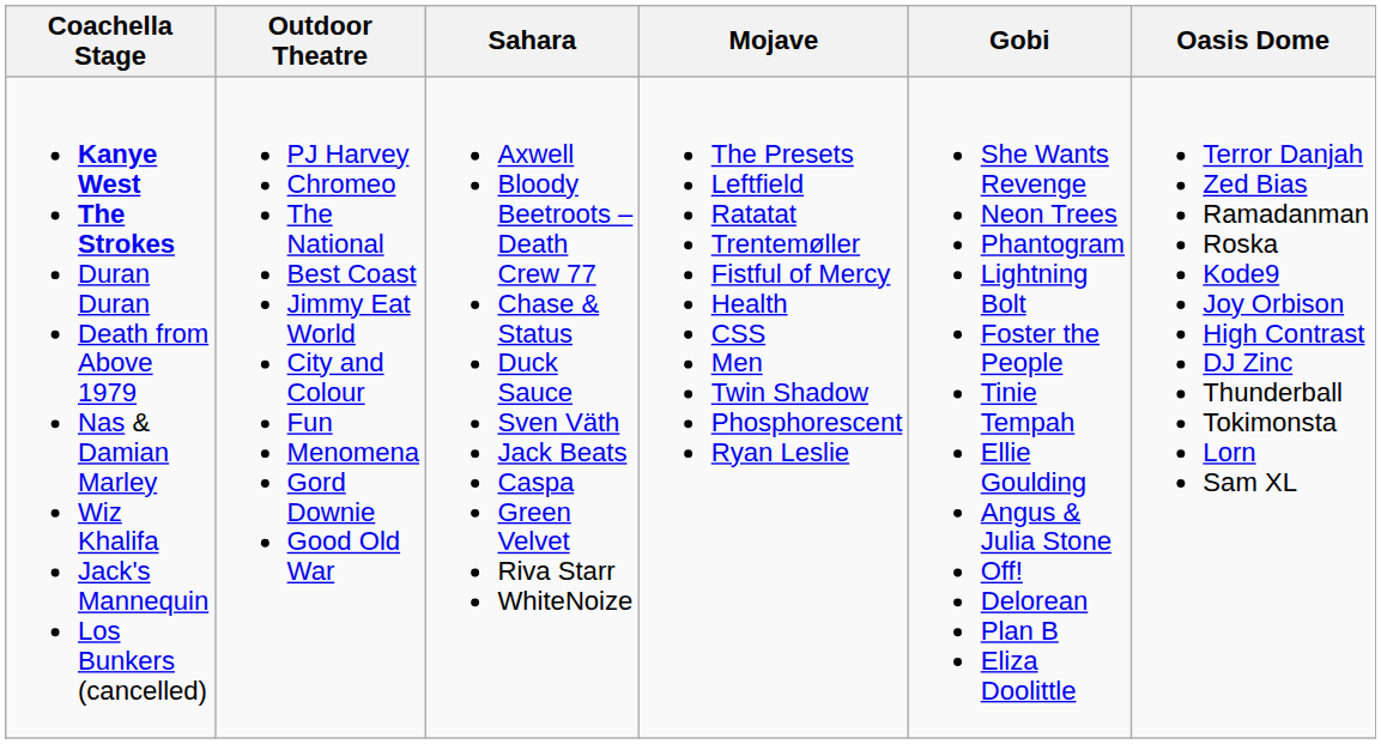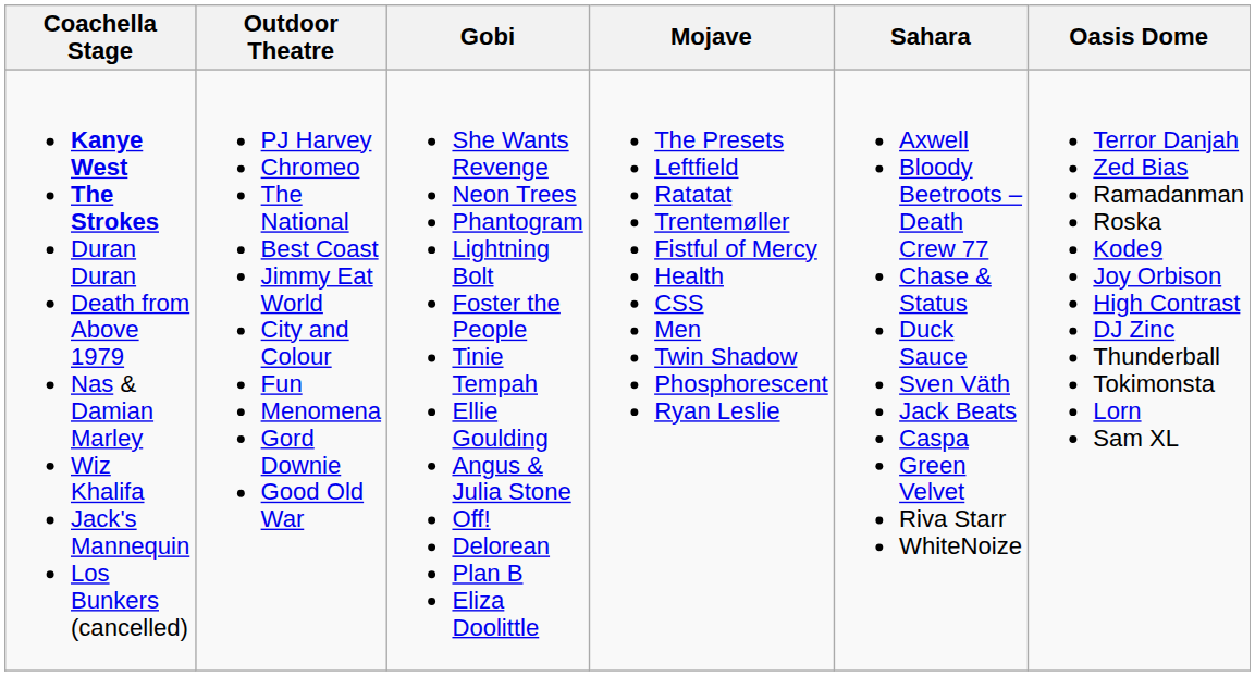columns swapped: Gobi <-> Sahara
